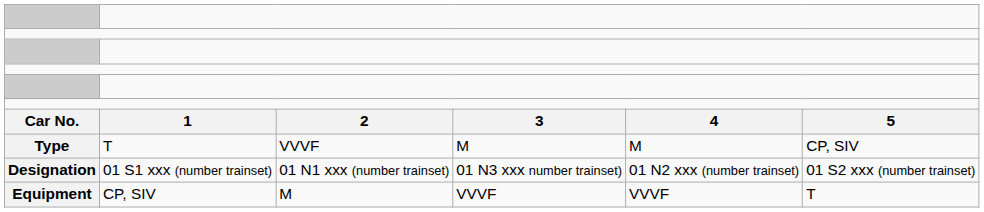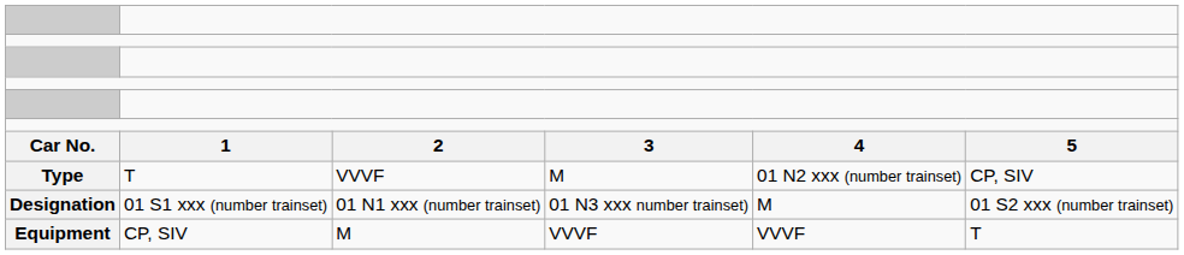Type | column 5: M -> 01 N2 xxx (number trainset)
Designation | column 5: 01 N2 xxx (number trainset) -> M
